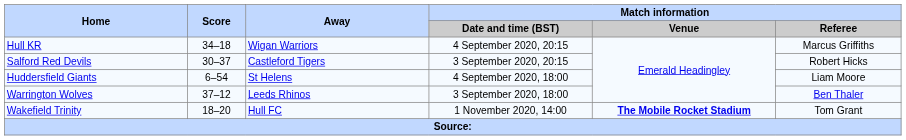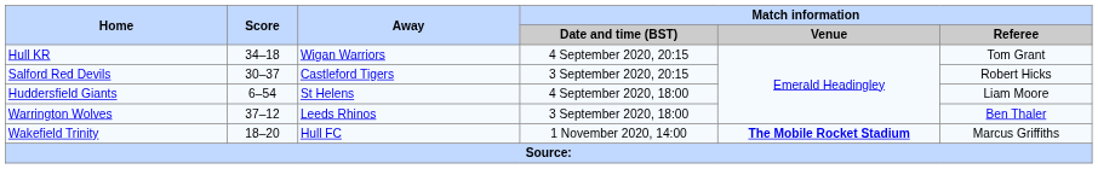Hull KR | Match information / Referee: Marcus Griffiths -> Tom Grant
Wakefield Trinity | Match information / Referee: Tom Grant -> Marcus Griffiths
